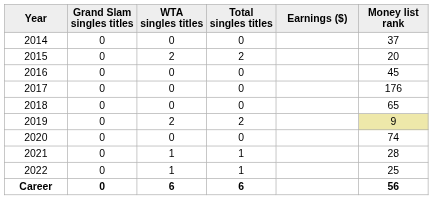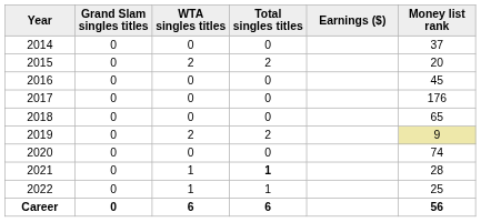2021 | column 4: normal -> bold
